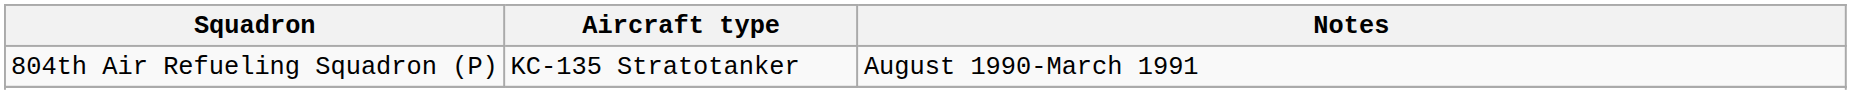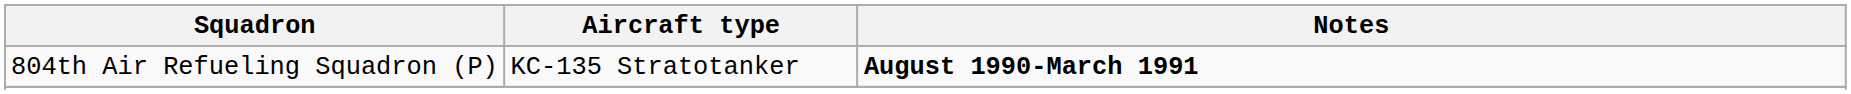804th Air Refueling Squadron (P) | Notes: normal -> bold
